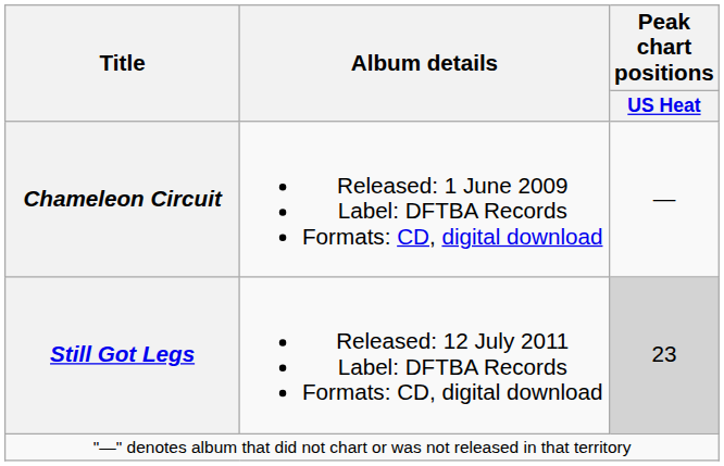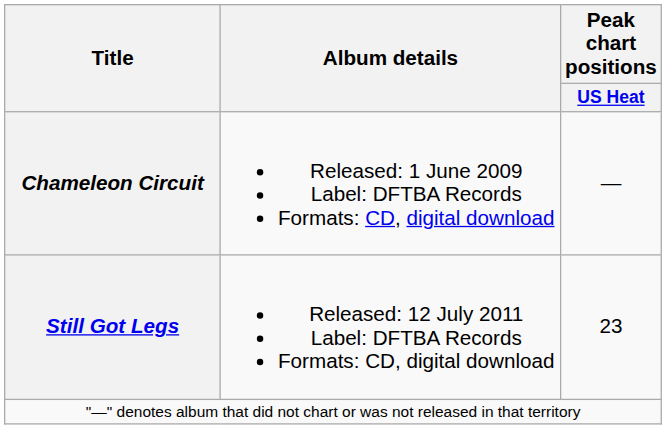Still Got Legs | Peak chart positions / US Heat: lightgrey background -> no background
